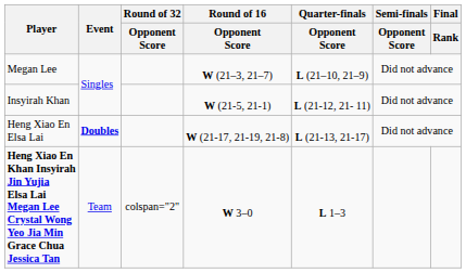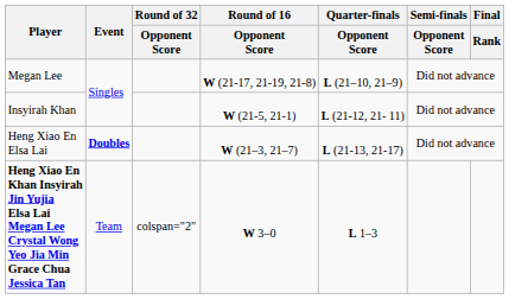Megan Lee | Round of 16 / Opponent Score: W (21–3, 21–7) -> W (21-17, 21-19, 21-8)
Heng Xiao En Elsa Lai | Round of 16 / Opponent Score: W (21-17, 21-19, 21-8) -> W (21–3, 21–7)
